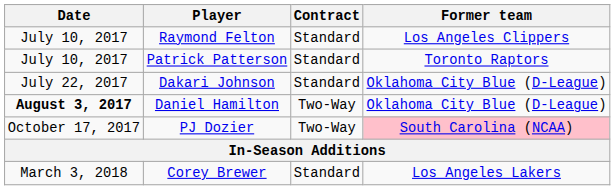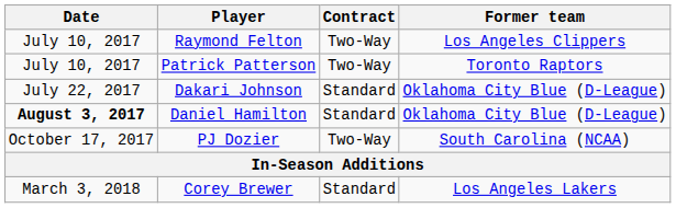Raymond Felton | Contract: Standard -> Two-Way
Patrick Patterson | Contract: Standard -> Two-Way
Daniel Hamilton | Contract: Two-Way -> Standard
PJ Dozier | Former team: pink background -> no background
